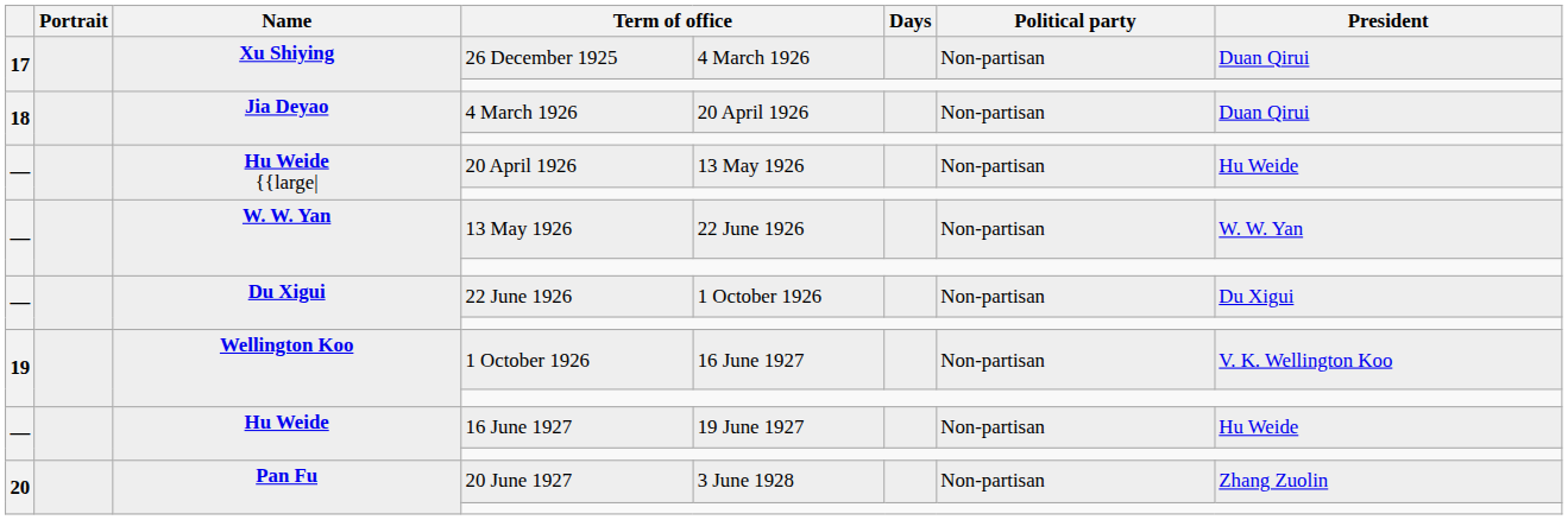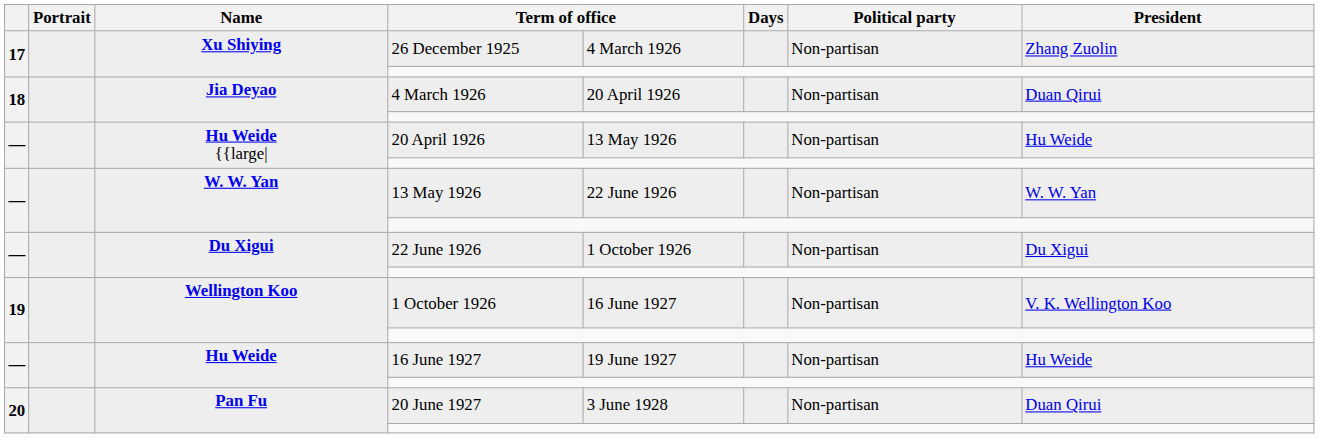26 December 1925 | President: Duan Qirui -> Zhang Zuolin
20 June 1927 | President: Zhang Zuolin -> Duan Qirui
